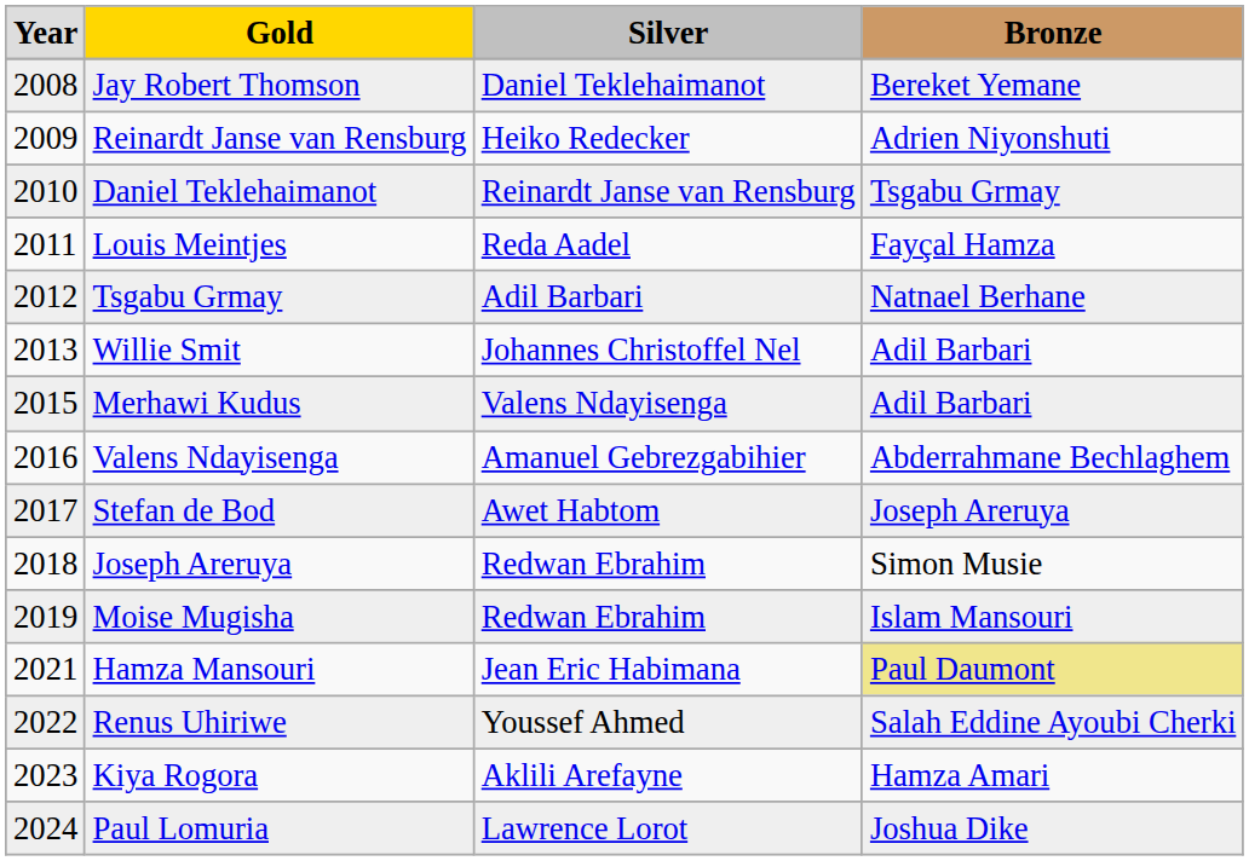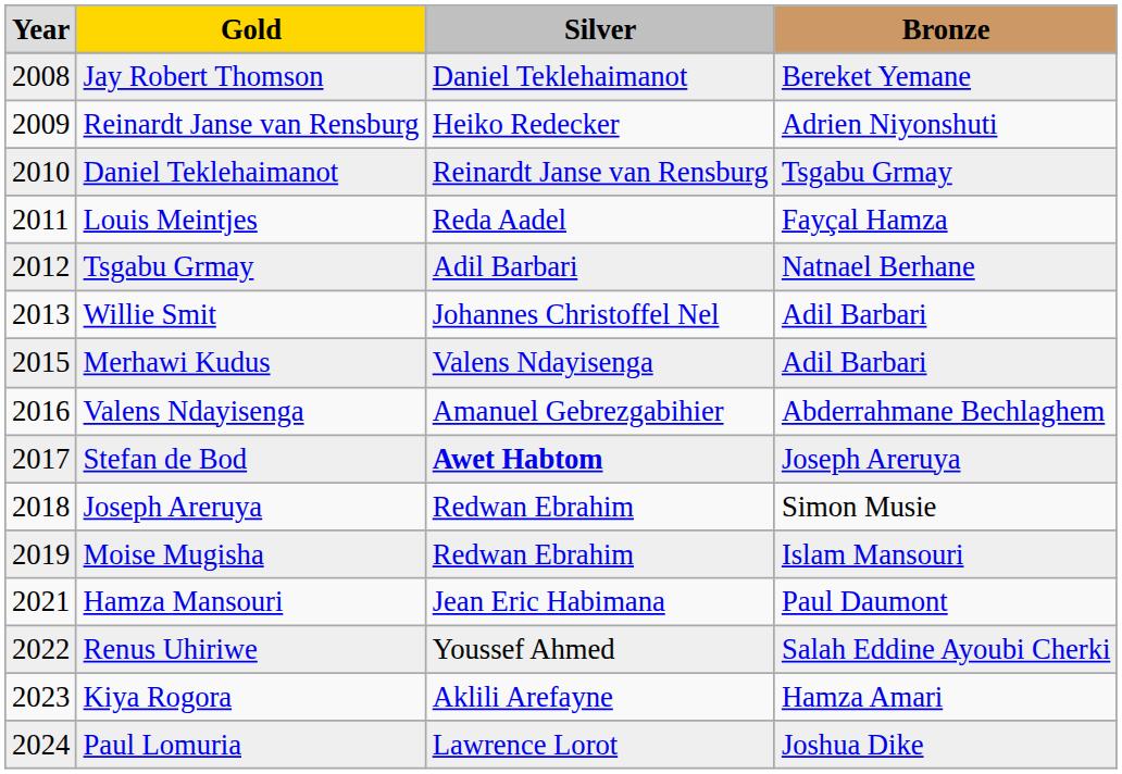Stefan de Bod | column 3: normal -> bold
Hamza Mansouri | column 4: khaki background -> no background
